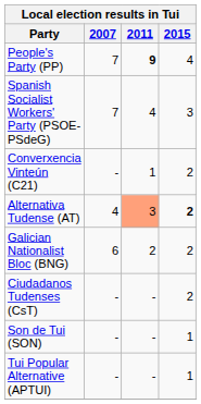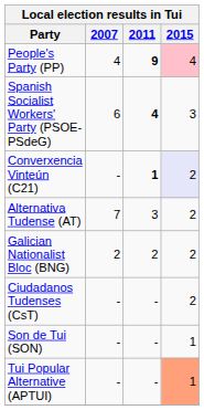People's Party (PP) | 2007: 7 -> 4
People's Party (PP) | 2015: no background -> pink background
Spanish Socialist Workers' Party (PSOE-PSdeG) | 2007: 7 -> 6
Spanish Socialist Workers' Party (PSOE-PSdeG) | 2011: normal -> bold
Converxencia Vinteún (C21) | 2011: normal -> bold
Converxencia Vinteún (C21) | 2015: no background -> lavender background
Alternativa Tudense (AT) | 2007: 4 -> 7
Alternativa Tudense (AT) | 2011: lightsalmon background -> no background
Alternativa Tudense (AT) | 2015: bold -> normal
Galician Nationalist Bloc (BNG) | 2007: 6 -> 2
Tui Popular Alternative (APTUI) | 2015: no background -> lightsalmon background
